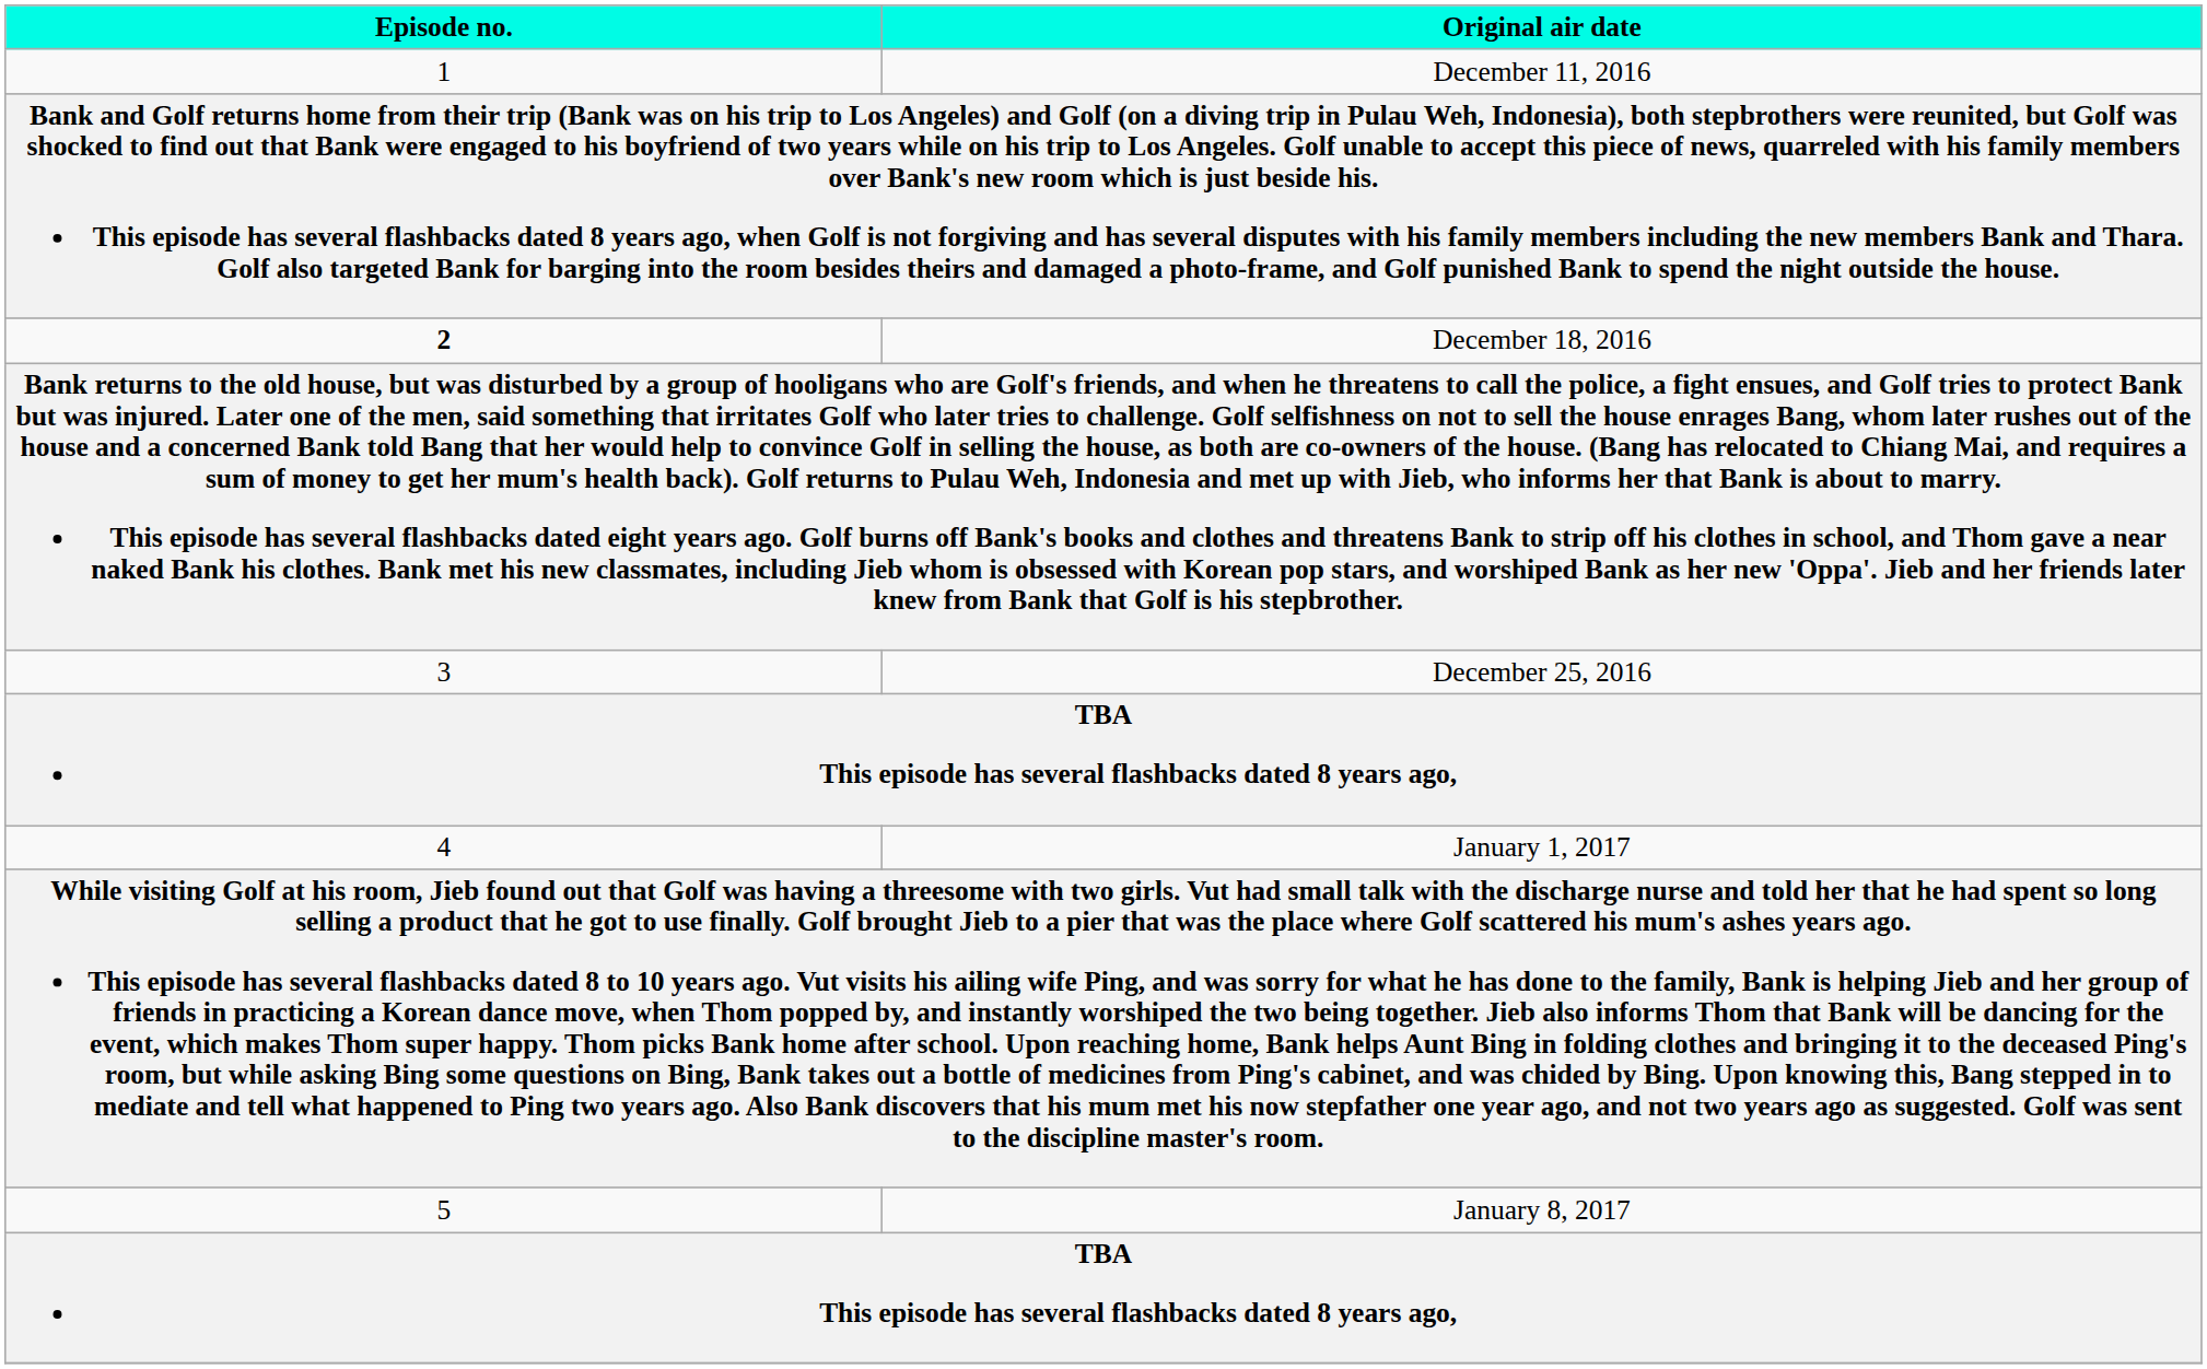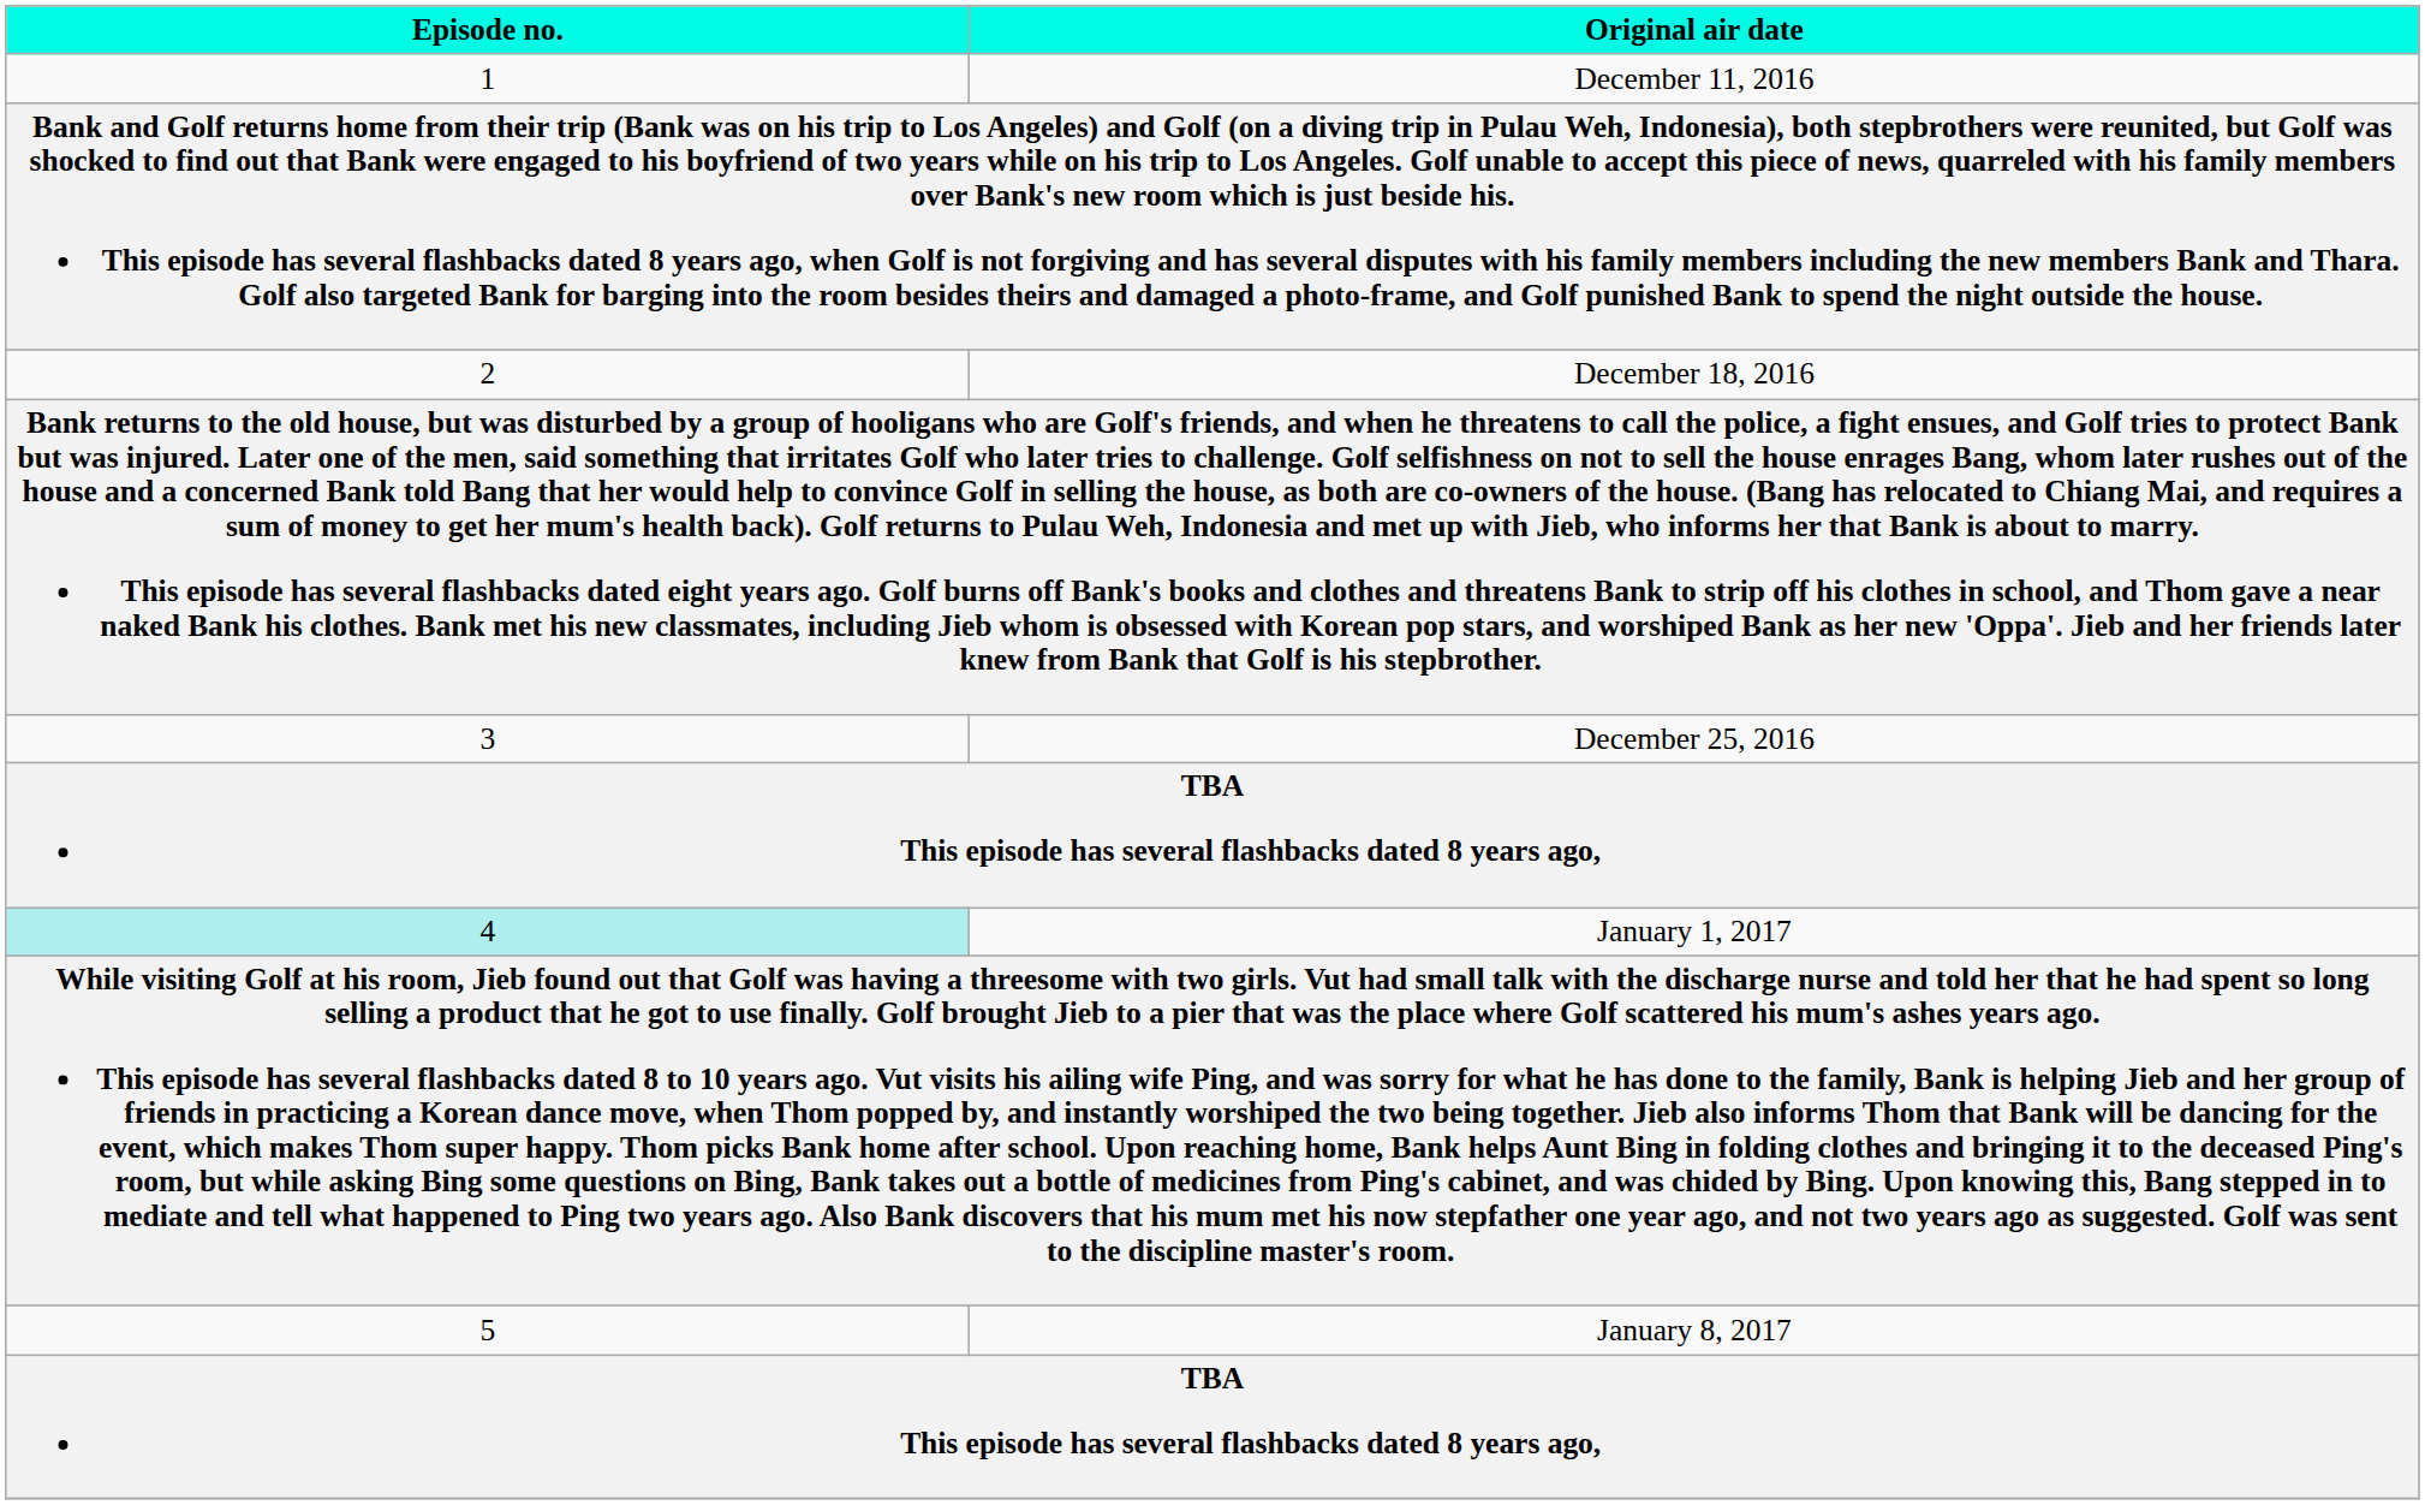December 18, 2016 | Episode no.: bold -> normal
January 1, 2017 | Episode no.: no background -> paleturquoise background
